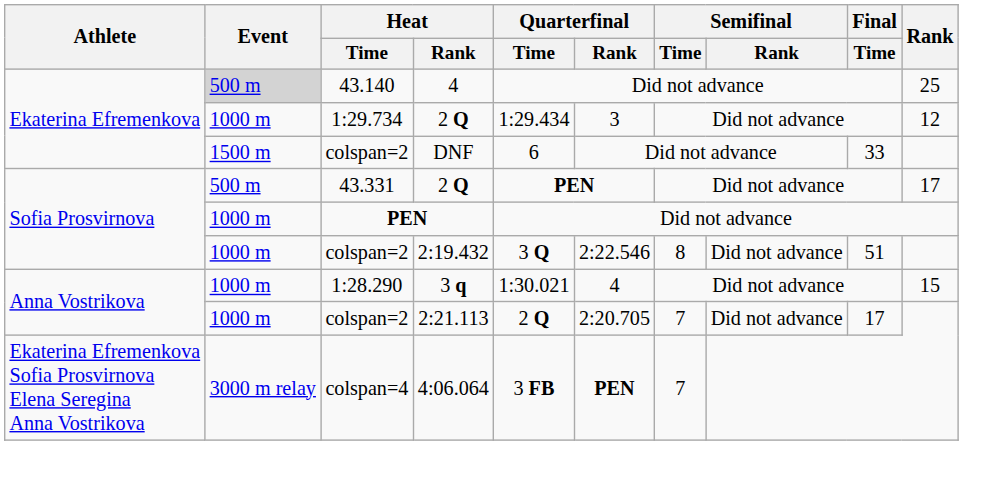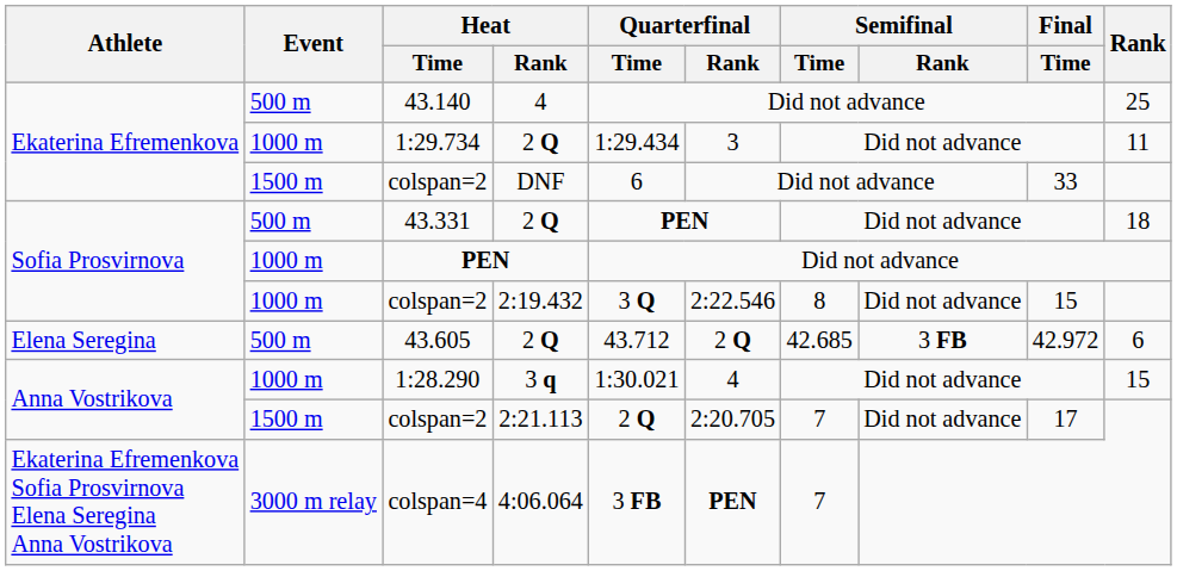43.140 | Event: lightgrey background -> no background
1:29.734 | Rank: 12 -> 11
43.331 | Rank: 17 -> 18
colspan=2 / 2:19.432 | Final / Time: 51 -> 15
+ row: Elena Seregina | 500 m | 43.605 | 2 Q | 43.712 | 2 Q | 42.685 | 3 FB | 42.972 | 6
colspan=2 / 2:21.113 | Event: 1000 m -> 1500 m
